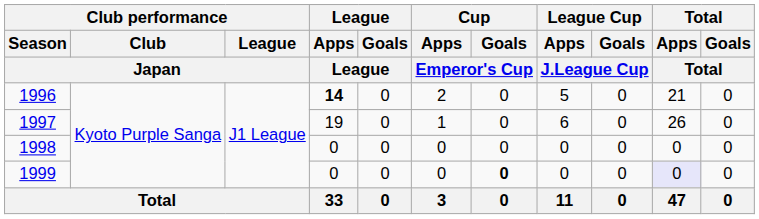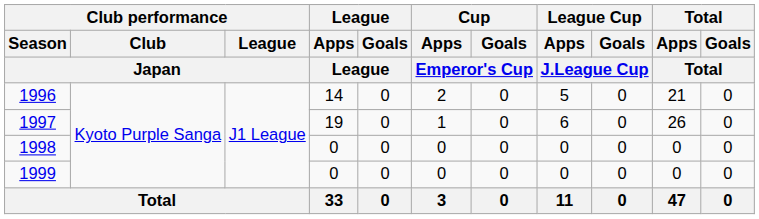1996 | League / Apps / League: bold -> normal
1999 | Cup / Goals / Emperor's Cup: bold -> normal
1999 | Total / Apps / Total: lavender background -> no background
